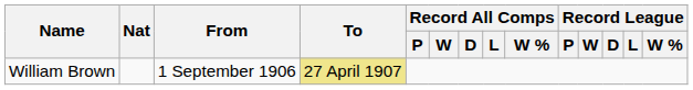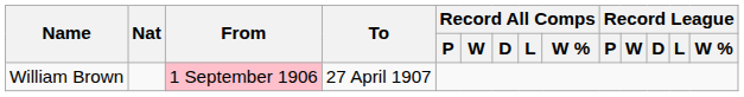William Brown | From: no background -> pink background
William Brown | To: khaki background -> no background
